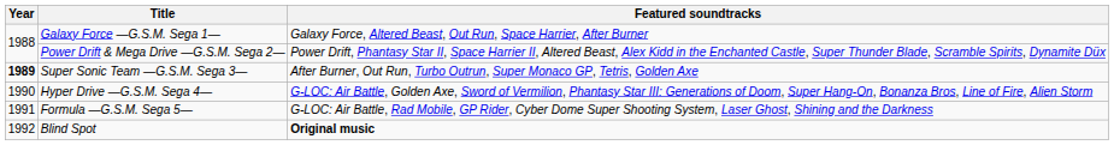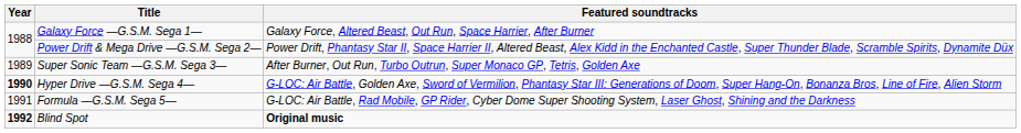Super Sonic Team —G.S.M. Sega 3— | Year: bold -> normal
Hyper Drive —G.S.M. Sega 4— | Year: normal -> bold
Blind Spot | Year: normal -> bold
